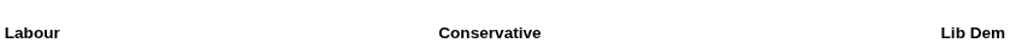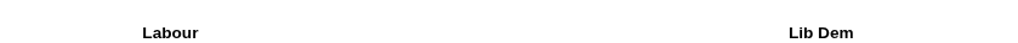- column: 13 | Conservative
